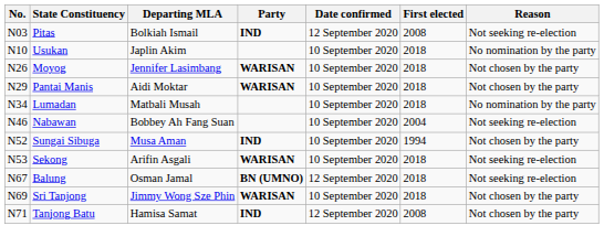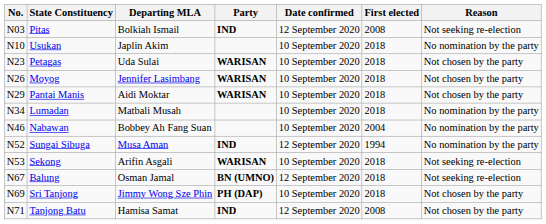+ row: N23 | Petagas | Uda Sulai | WARISAN | 10 September 2020 | 2018 | Not chosen by the party
Nabawan | Reason: Not seeking re-election -> No nomination by the party
Sungai Sibuga | Date confirmed: 10 September 2020 -> 12 September 2020
Sungai Sibuga | Reason: Not chosen by the party -> No nomination by the party
Sri Tanjong | Party: WARISAN -> PH (DAP)
